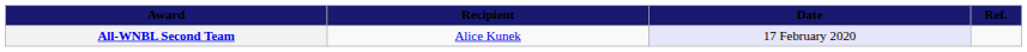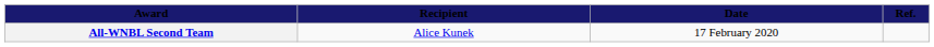row 2 | Date: lavender background -> no background
